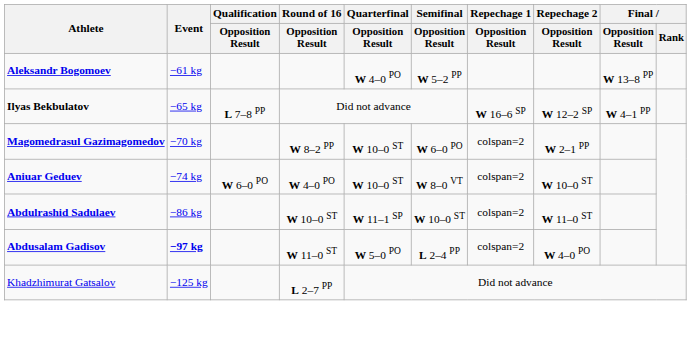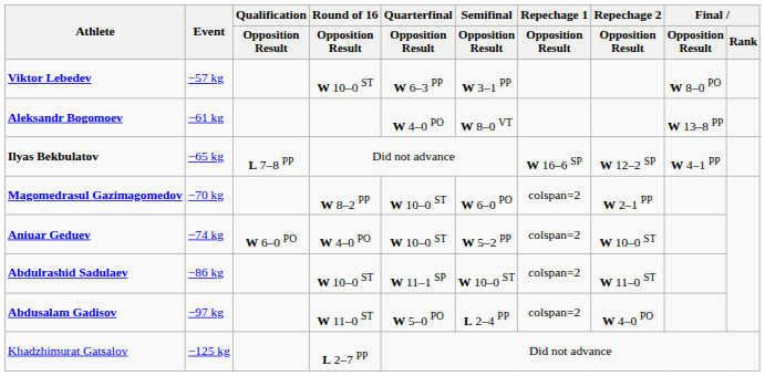+ row: Viktor Lebedev | −57 kg | W 10–0 ST | W 6–3 PP | W 3–1 PP | W 8–0 PO
Aleksandr Bogomoev | Semifinal / Opposition Result: W 5–2 PP -> W 8–0 VT
Aniuar Geduev | Semifinal / Opposition Result: W 8–0 VT -> W 5–2 PP
Abdusalam Gadisov | Event: bold -> normal
